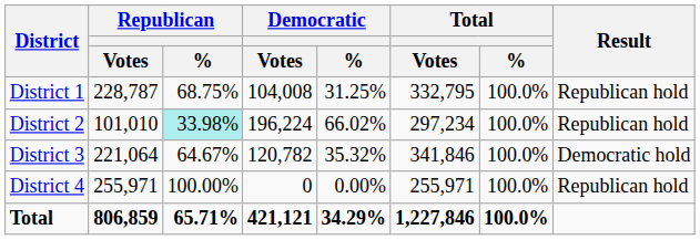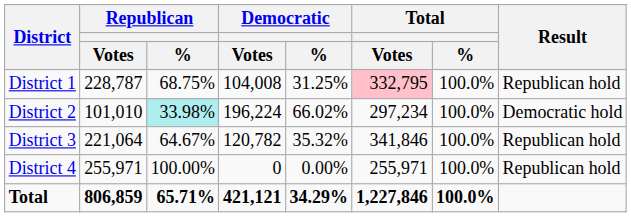District 1 | Total / Votes: no background -> pink background
District 2 | Result: Republican hold -> Democratic hold
District 3 | Result: Democratic hold -> Republican hold
